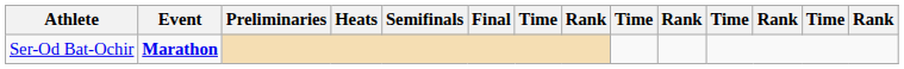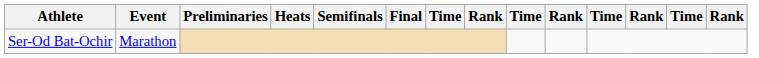Ser-Od Bat-Ochir | Event: bold -> normal
